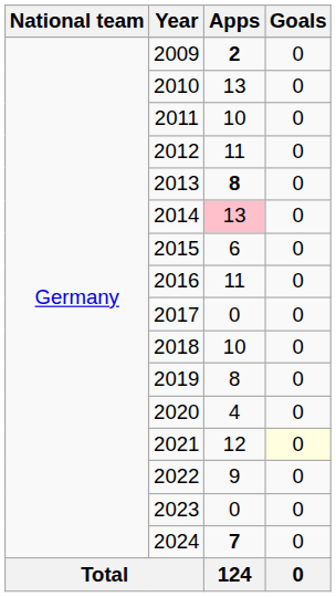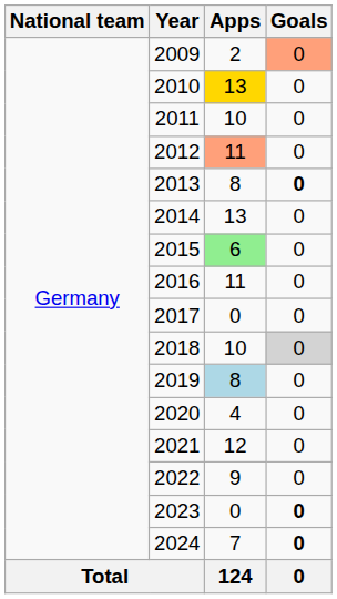2009 | Apps: bold -> normal
2009 | Goals: no background -> lightsalmon background
2010 | Apps: no background -> gold background
2012 | Apps: no background -> lightsalmon background
2013 | Apps: bold -> normal
2013 | Goals: normal -> bold
2014 | Apps: pink background -> no background
2015 | Apps: no background -> lightgreen background
2018 | Goals: no background -> lightgrey background
2019 | Apps: no background -> lightblue background
2021 | Goals: lightyellow background -> no background
2023 | Goals: normal -> bold
2024 | Apps: bold -> normal
2024 | Goals: normal -> bold
